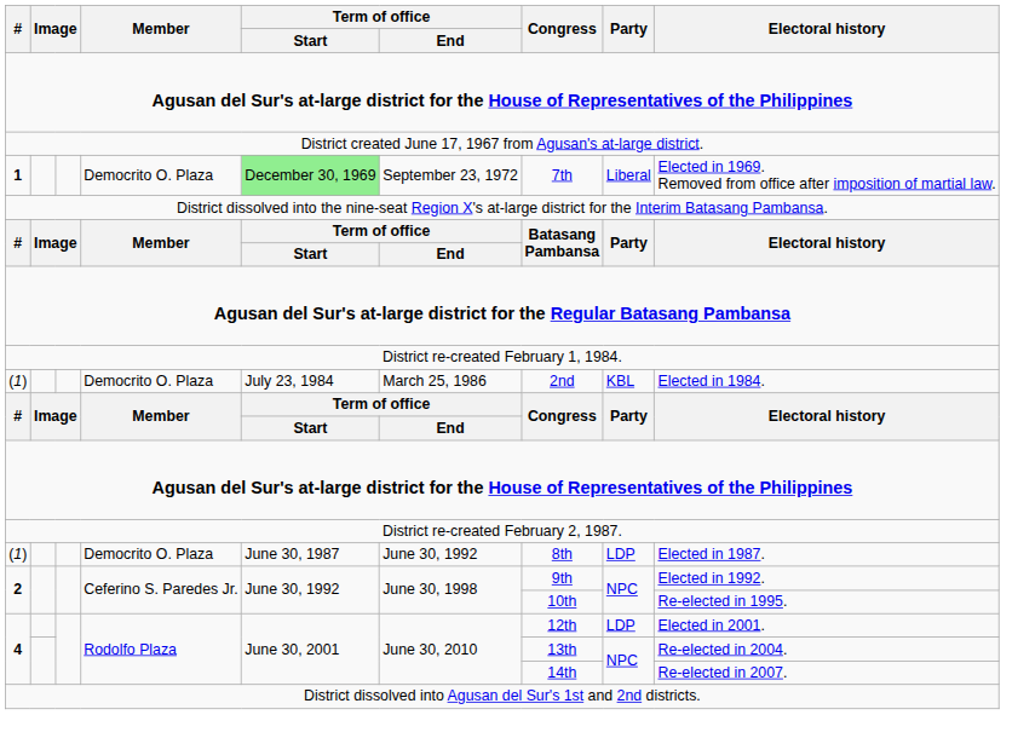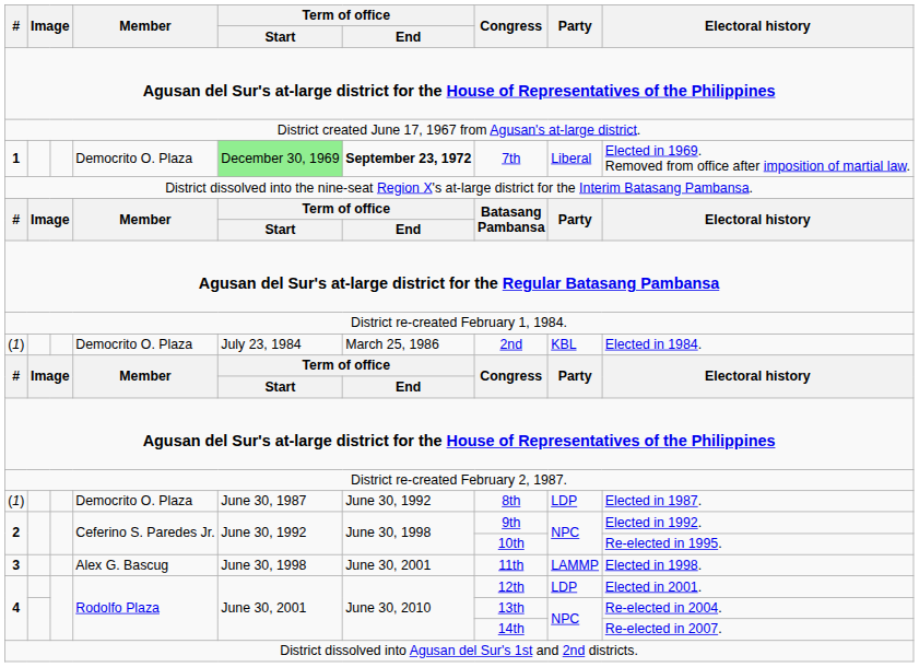1 | Term of office / End: normal -> bold
+ row: 3 | Alex G. Bascug | June 30, 1998 | June 30, 2001 | 11th | LAMMP | Elected in 1998.
